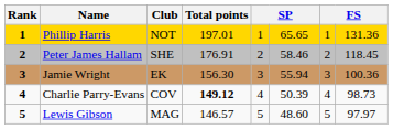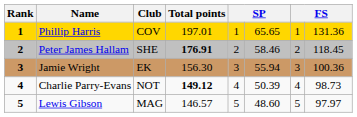Phillip Harris | Club: NOT -> COV
Peter James Hallam | Total points: normal -> bold
Charlie Parry-Evans | Club: COV -> NOT
